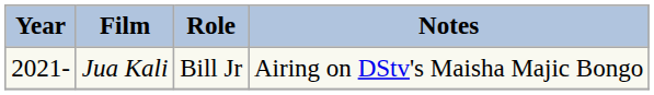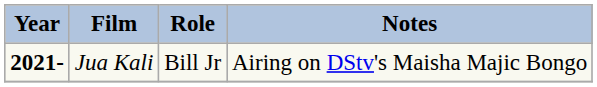Jua Kali | Year: normal -> bold
